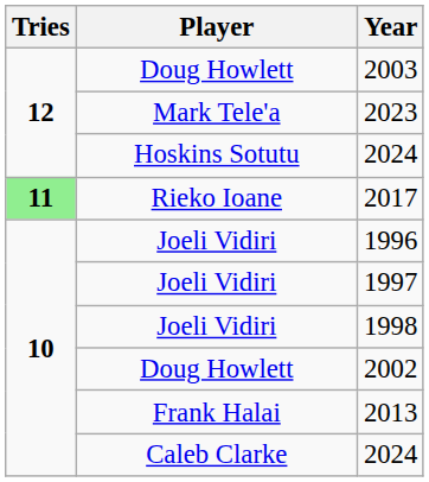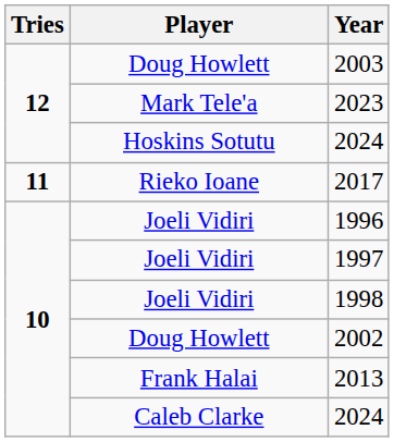2017 | Tries: lightgreen background -> no background
